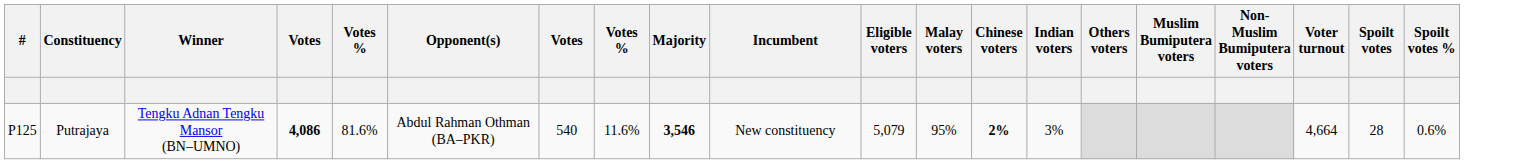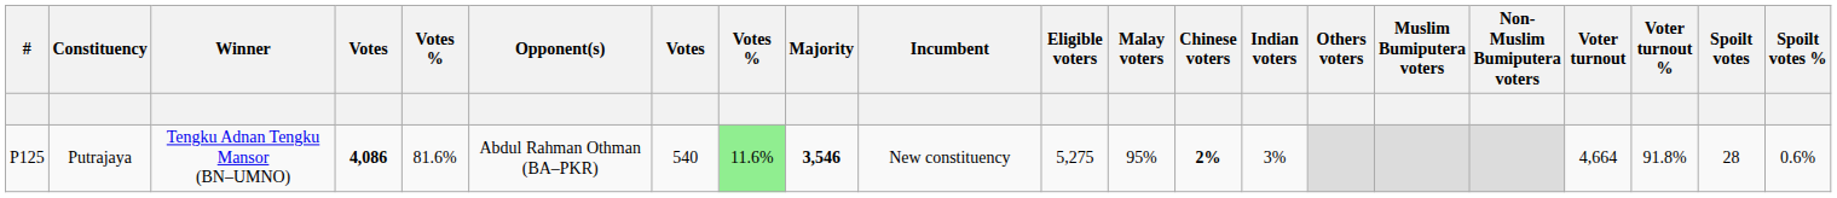+ column: Voter turnout % | 91.8%
Putrajaya | column 8: no background -> lightgreen background
Putrajaya | Eligible voters: 5,079 -> 5,275
